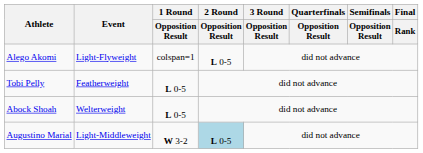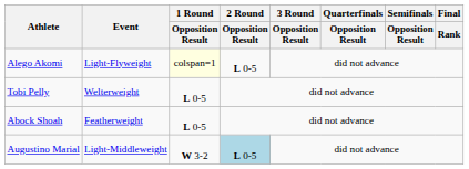Alego Akomi | 1 Round / Opposition Result: no background -> lightyellow background
Tobi Pelly | Event: Featherweight -> Welterweight
Abock Shoah | Event: Welterweight -> Featherweight
